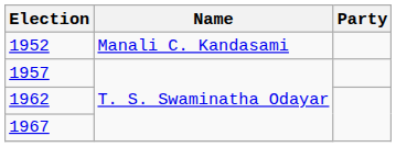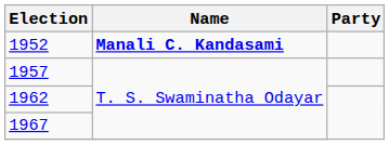1952 | Name: normal -> bold
